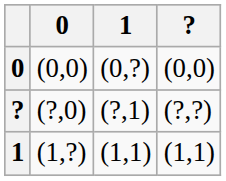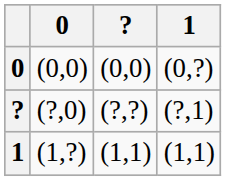columns swapped: ? <-> 1
